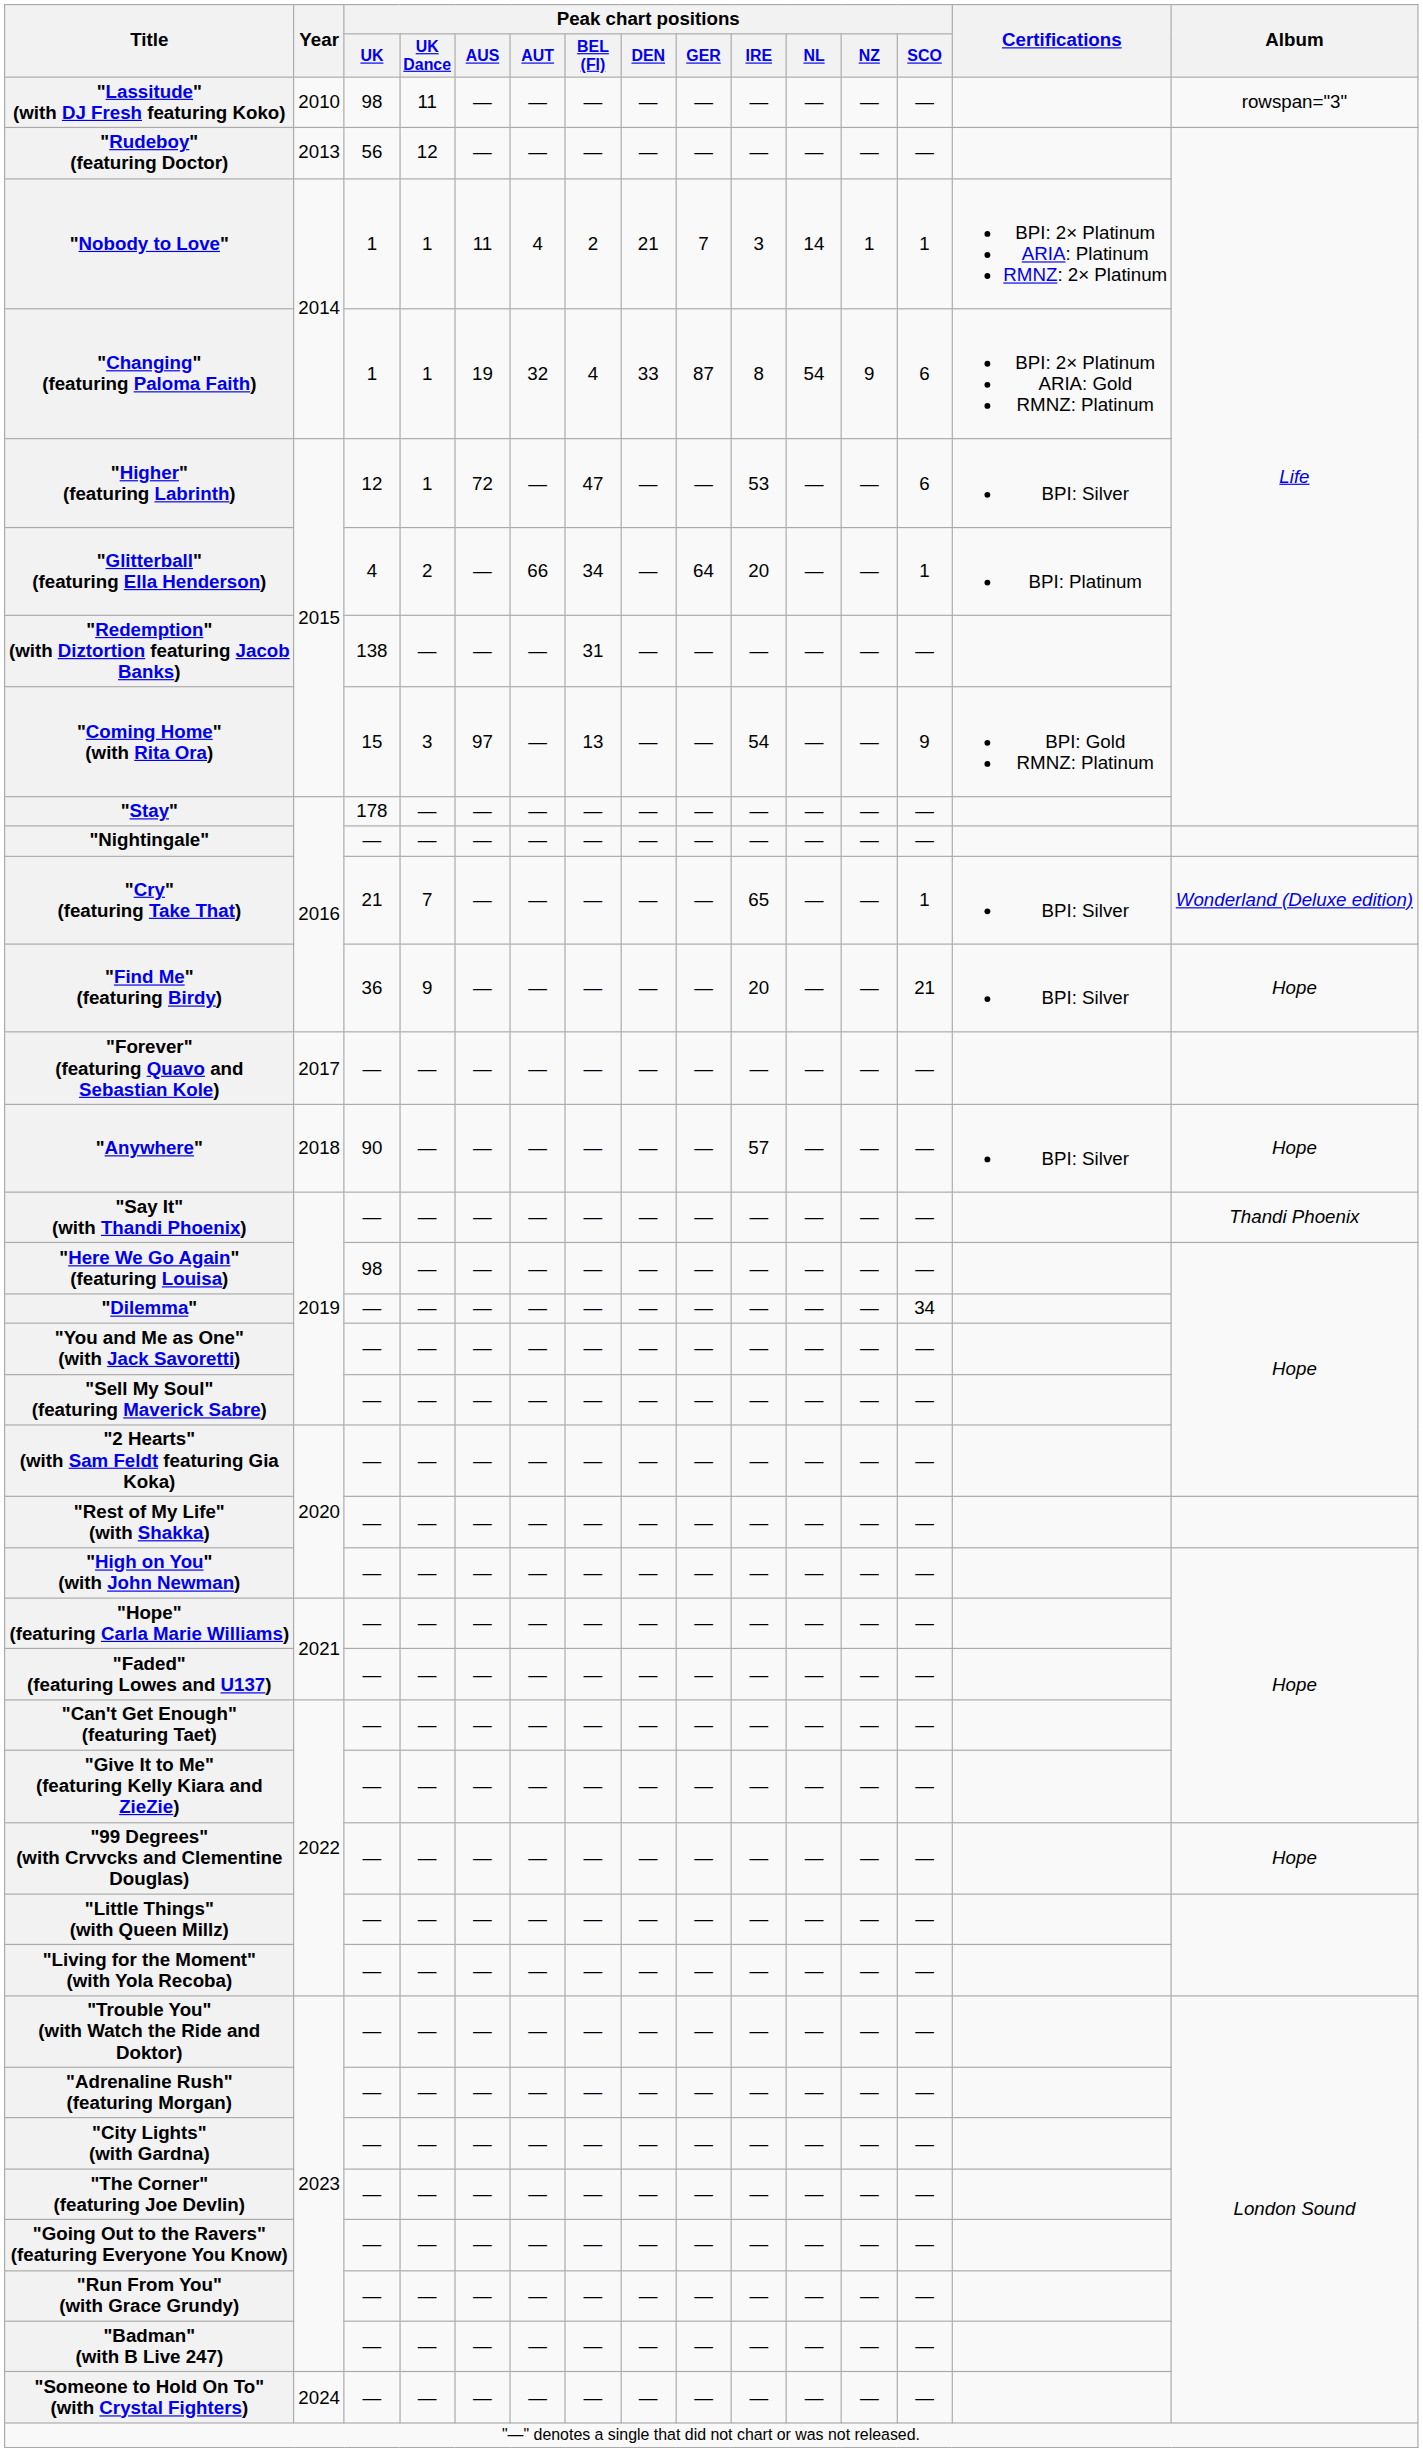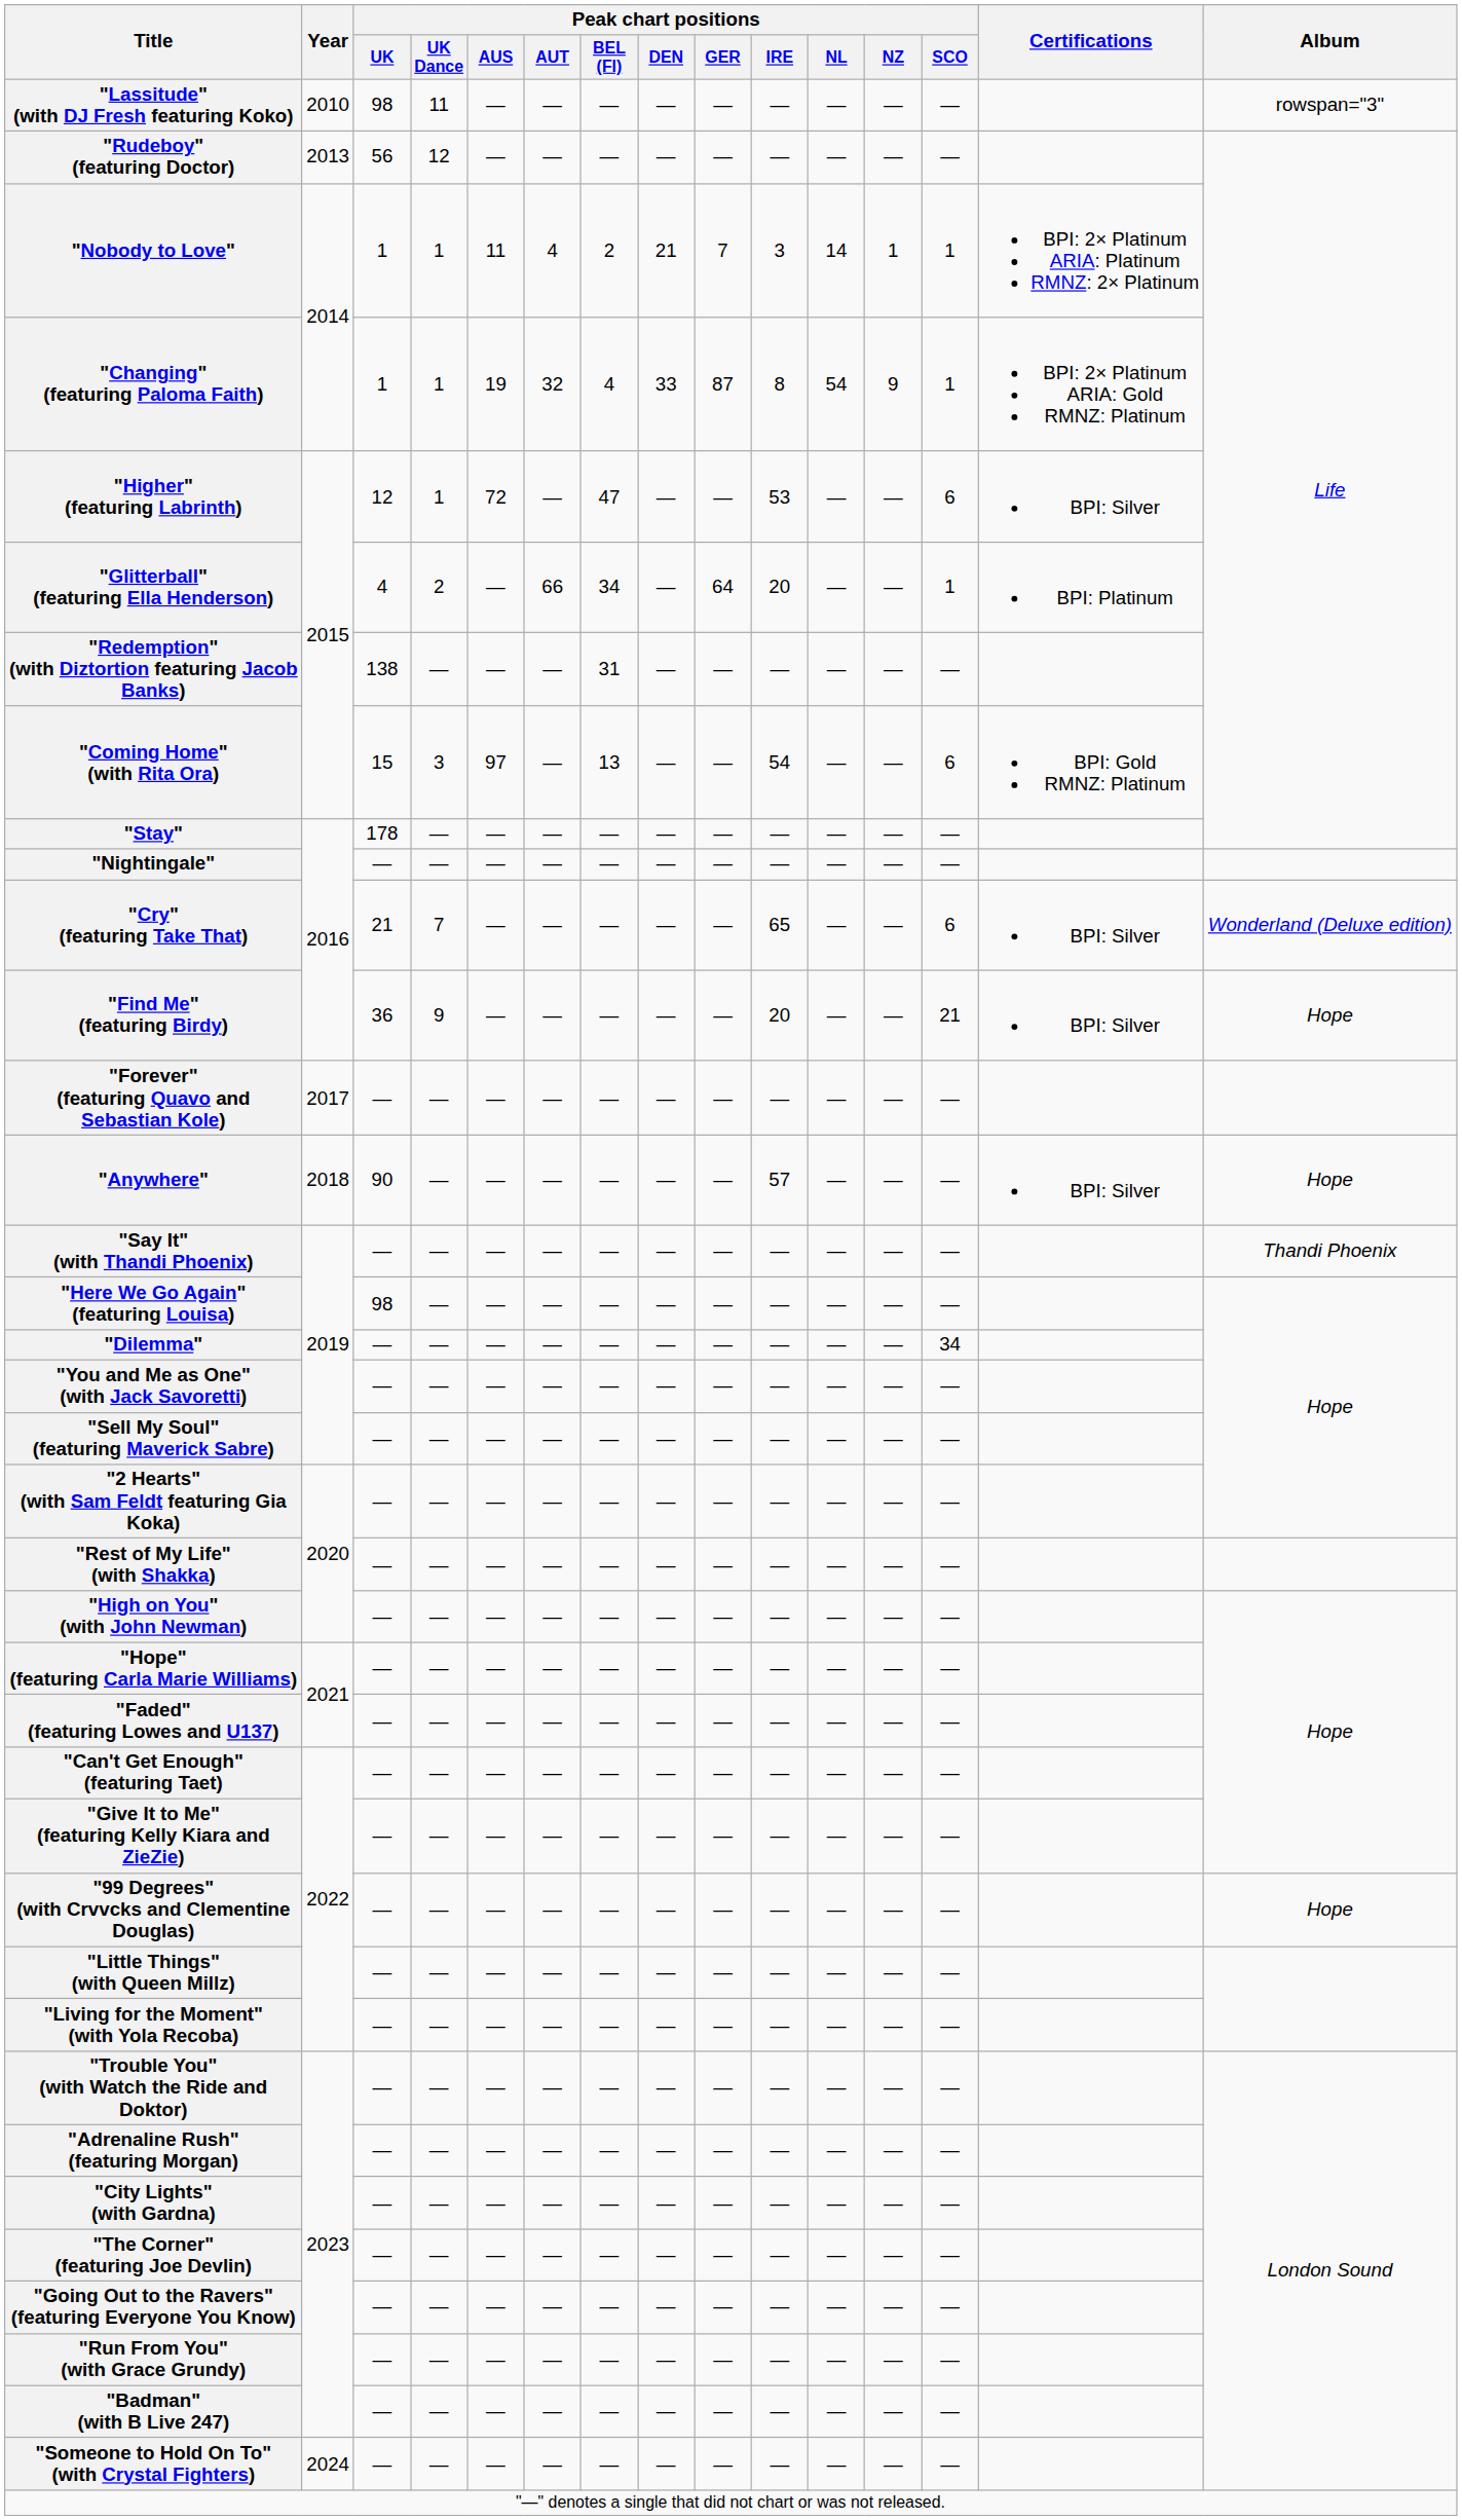"Changing" (featuring Paloma Faith) | Peak chart positions / SCO: 6 -> 1
"Coming Home" (with Rita Ora) | Peak chart positions / SCO: 9 -> 6
"Cry" (featuring Take That) | Peak chart positions / SCO: 1 -> 6
